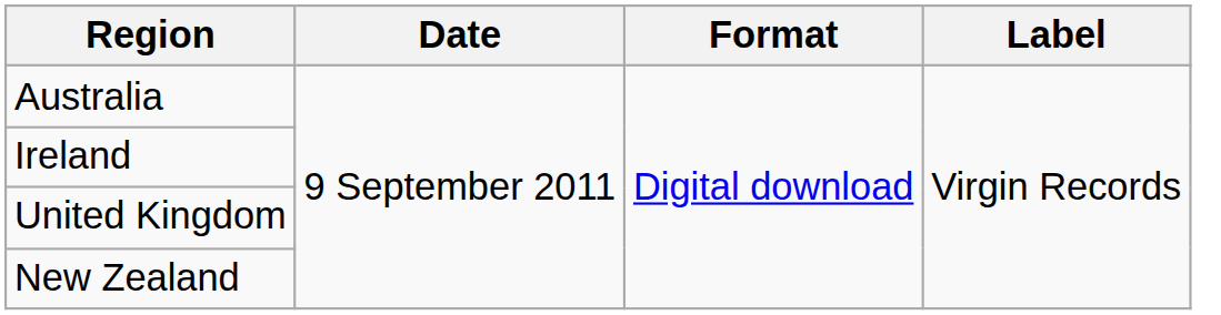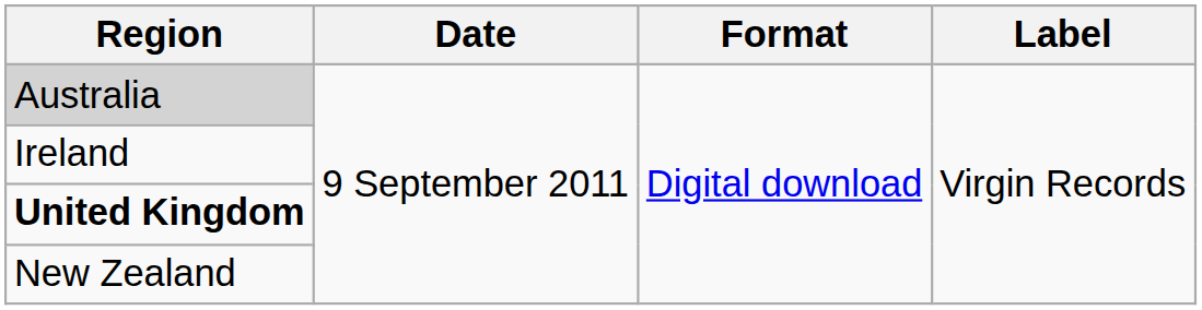Australia | Region: no background -> lightgrey background
United Kingdom | Region: normal -> bold
